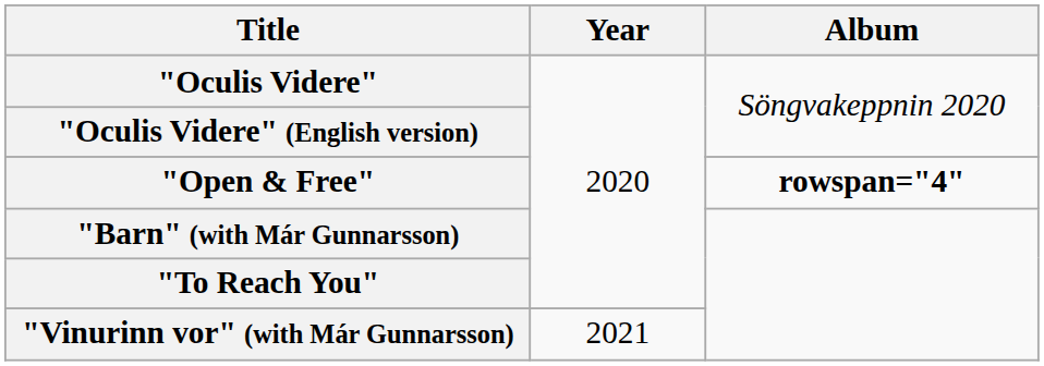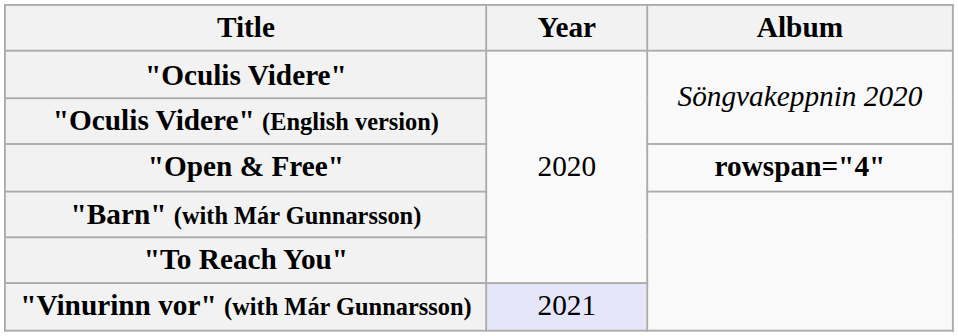"Vinurinn vor" (with Már Gunnarsson) | Year: no background -> lavender background
